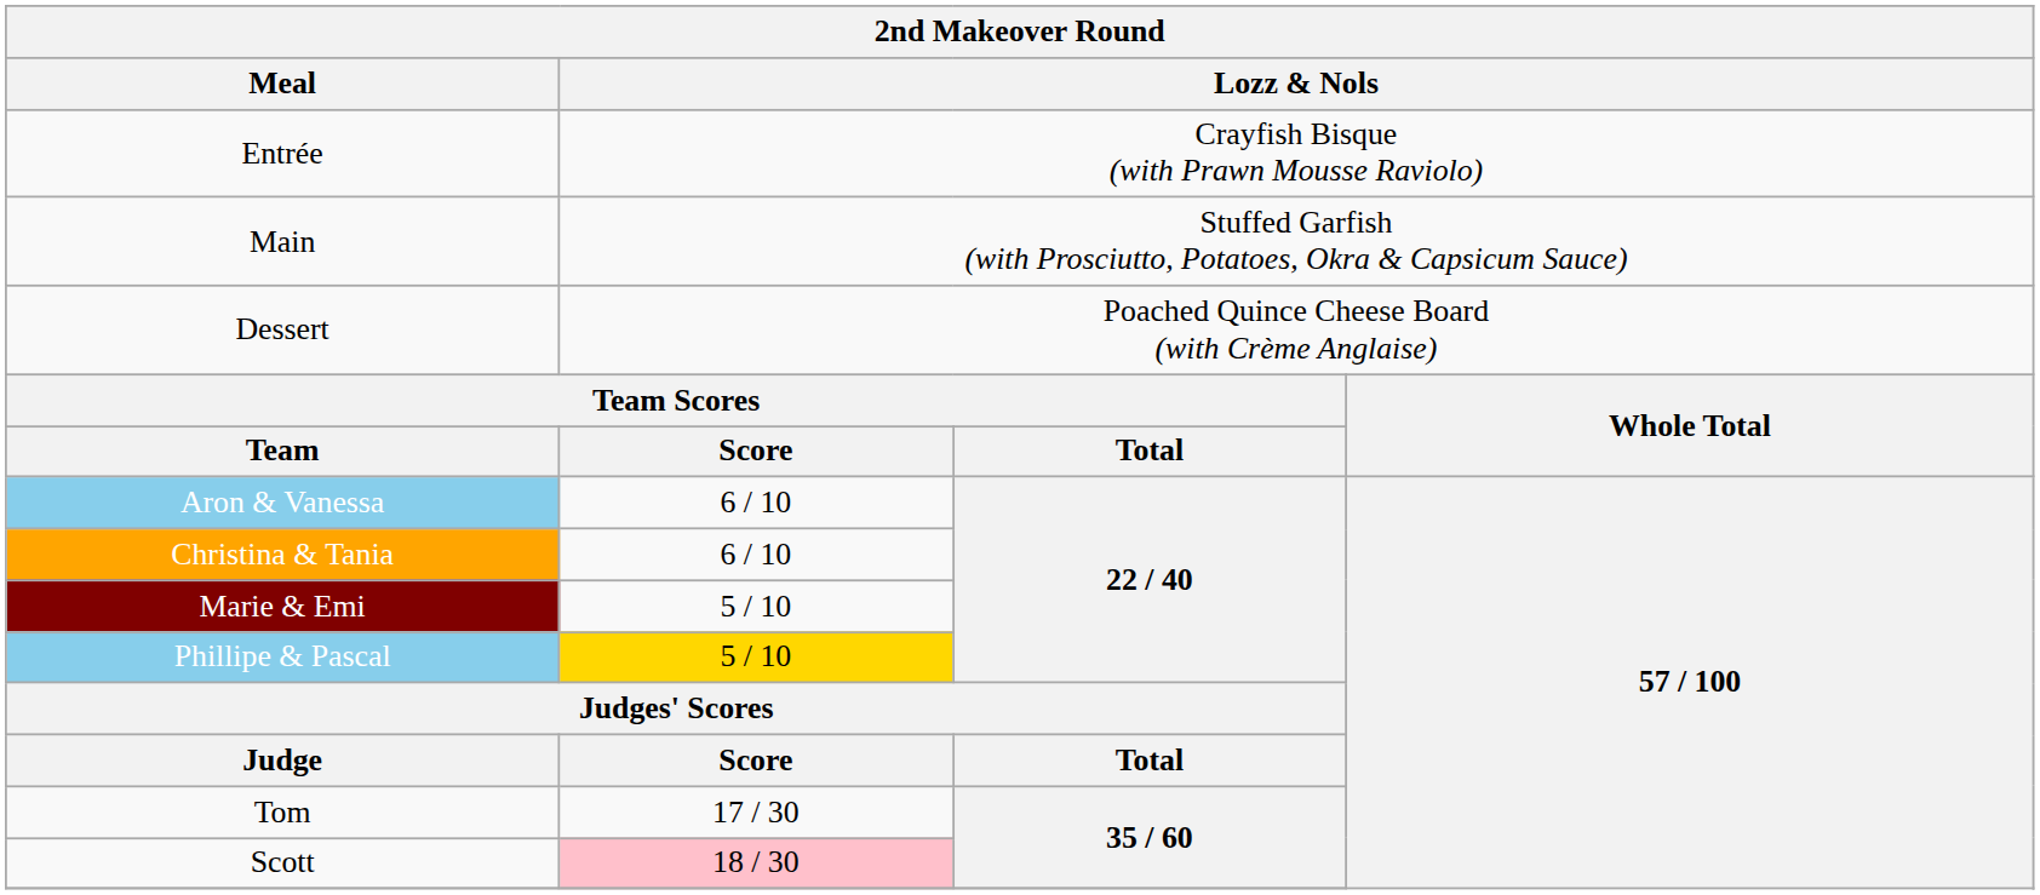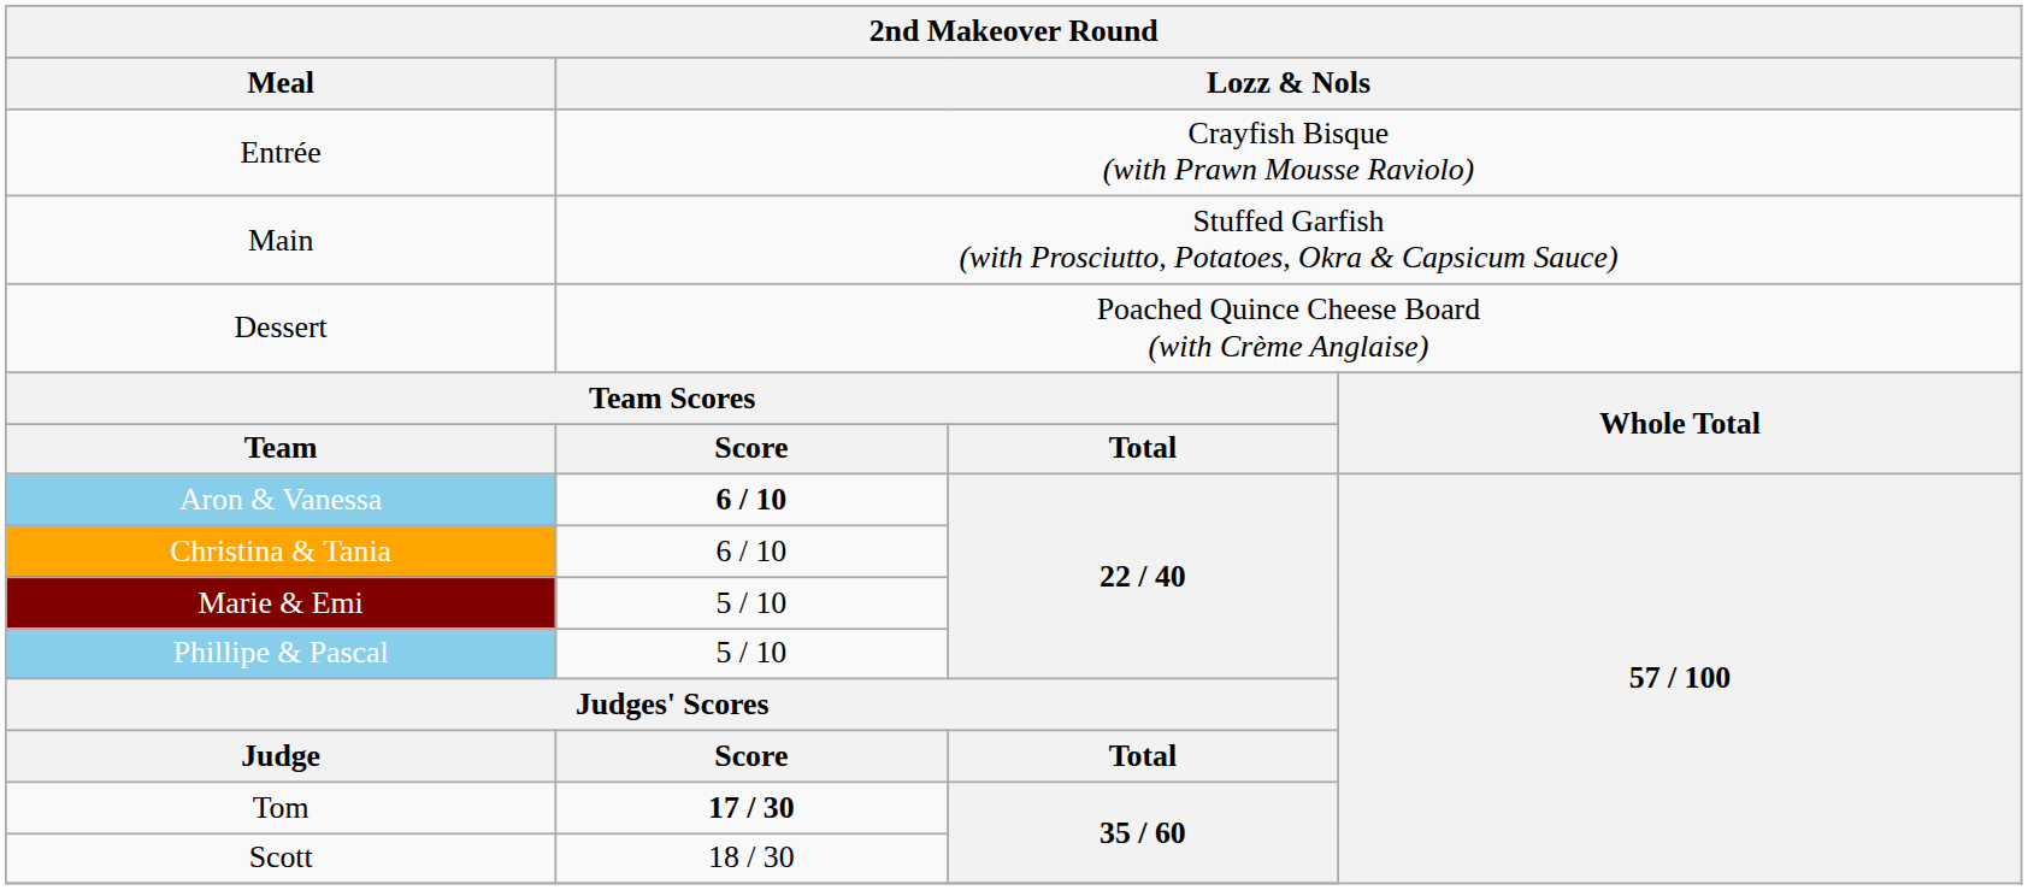Aron & Vanessa | column 2: normal -> bold
Phillipe & Pascal | column 2: gold background -> no background
Tom | column 2: normal -> bold
Scott | column 2: pink background -> no background
